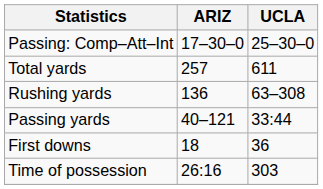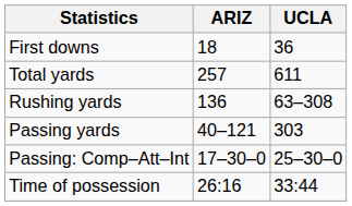rows swapped: First downs <-> Passing: Comp–Att–Int
Passing yards | UCLA: 33:44 -> 303
Time of possession | UCLA: 303 -> 33:44
